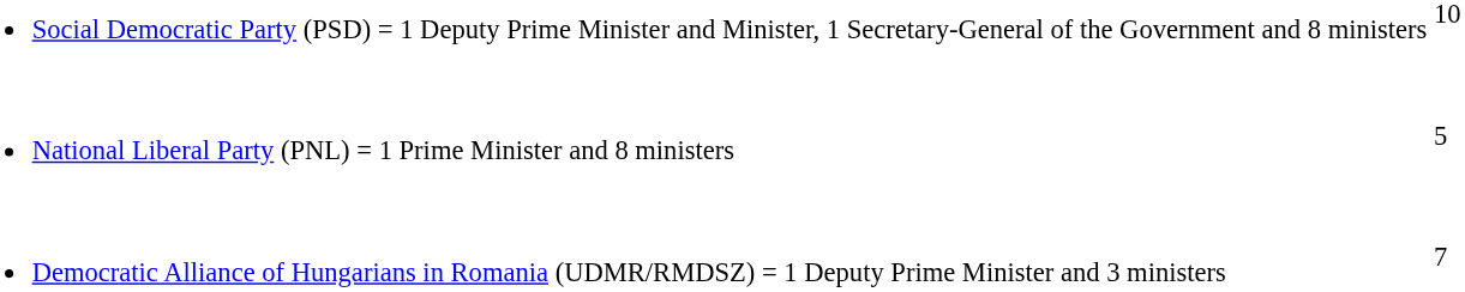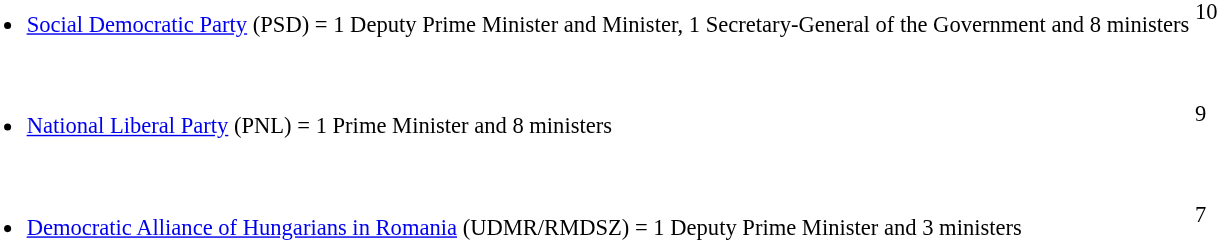row 2 | column 2: 5 -> 9
